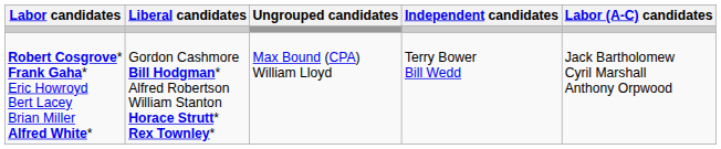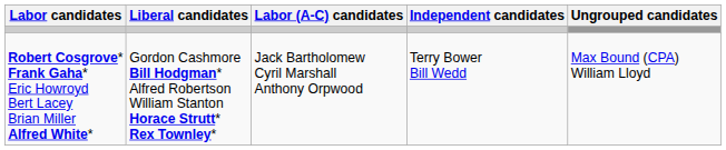columns swapped: Labor (A-C) candidates <-> Ungrouped candidates
